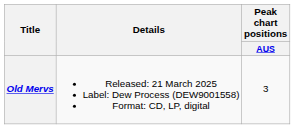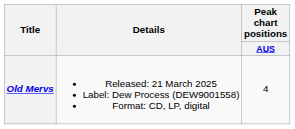Old Mervs | Peak chart positions / AUS: 3 -> 4
